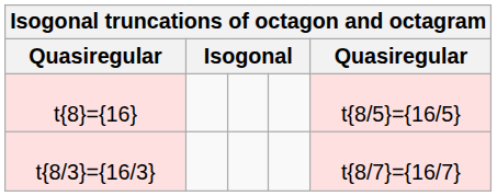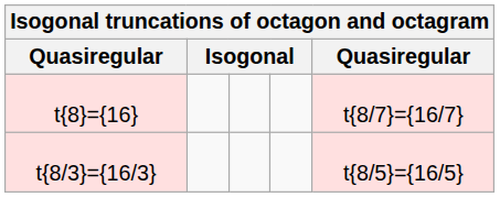t{8}={16} | column 5: t{8/5}={16/5} -> t{8/7}={16/7}
t{8/3}={16/3} | column 5: t{8/7}={16/7} -> t{8/5}={16/5}
